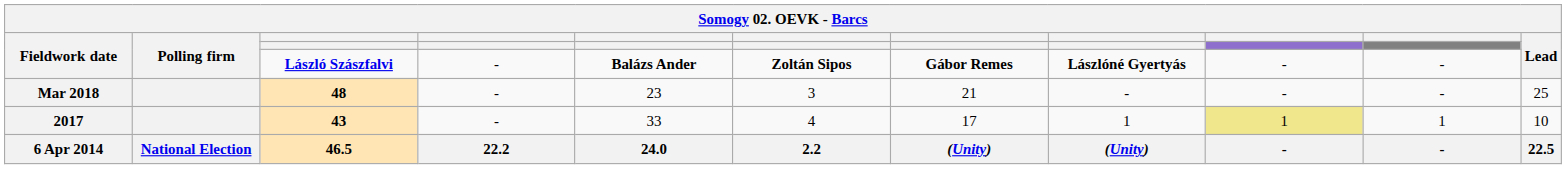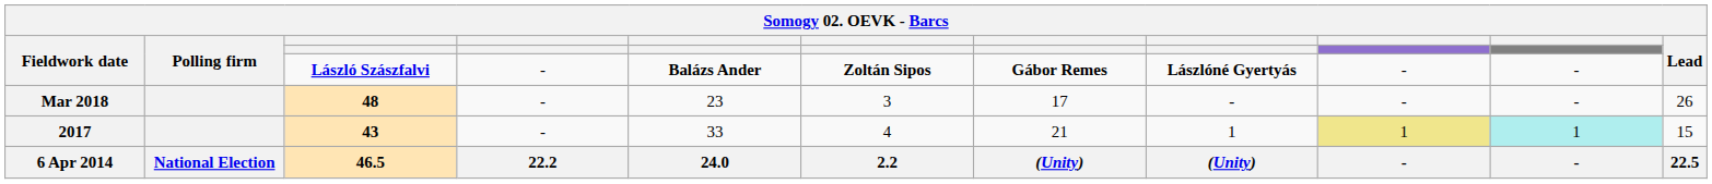Mar 2018 | column 7: 21 -> 17
Mar 2018 | Lead: 25 -> 26
2017 | column 7: 17 -> 21
2017 | column 10: no background -> paleturquoise background
2017 | Lead: 10 -> 15
